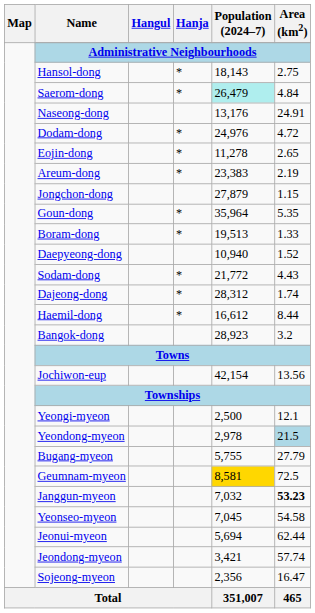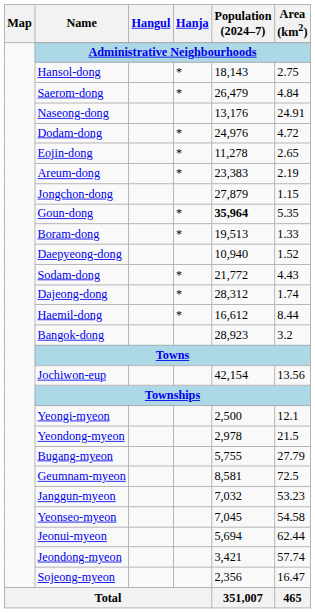Saerom-dong | Population (2024–7): paleturquoise background -> no background
Goun-dong | Population (2024–7): normal -> bold
Yeondong-myeon | Area (km2): lightblue background -> no background
Geumnam-myeon | Population (2024–7): gold background -> no background
Janggun-myeon | Area (km2): bold -> normal
